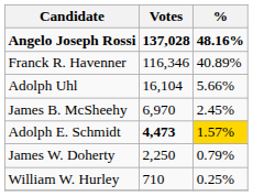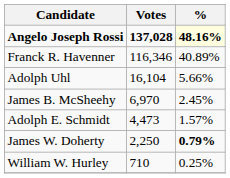Angelo Joseph Rossi | %: no background -> lightyellow background
Adolph E. Schmidt | Votes: bold -> normal
Adolph E. Schmidt | %: gold background -> no background
James W. Doherty | %: normal -> bold
